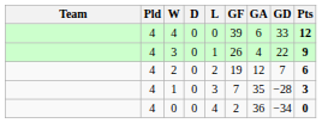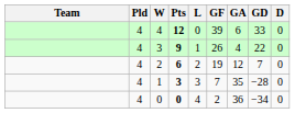columns swapped: D <-> Pts
